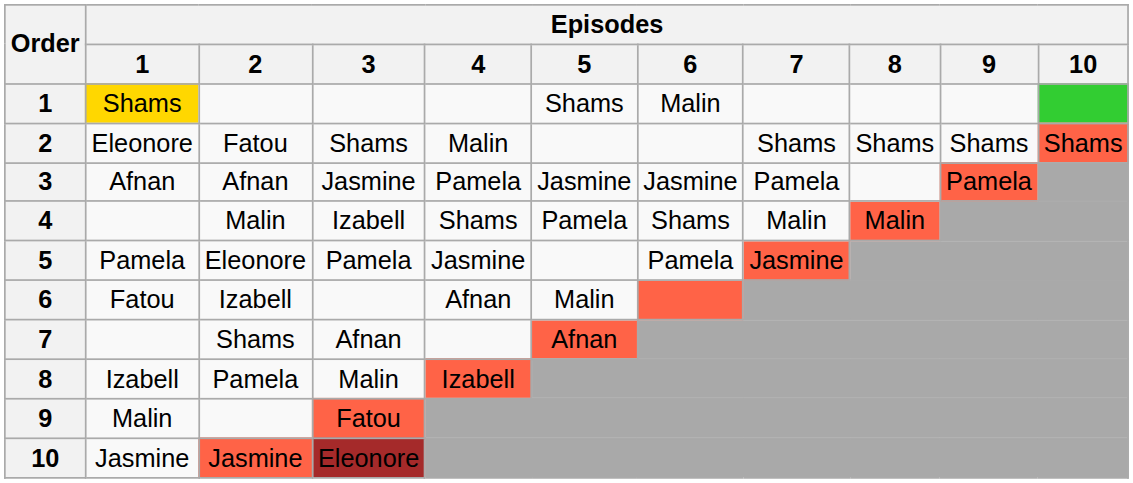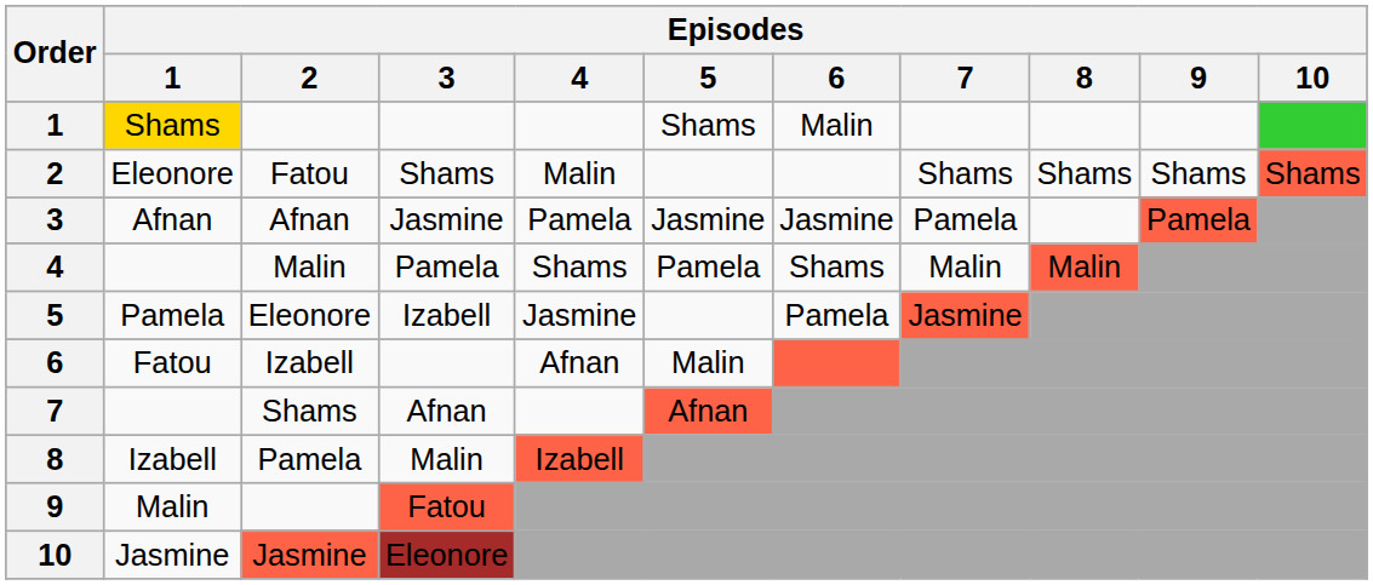row 6 | Episodes / 3: Izabell -> Pamela
row 7 | Episodes / 3: Pamela -> Izabell
